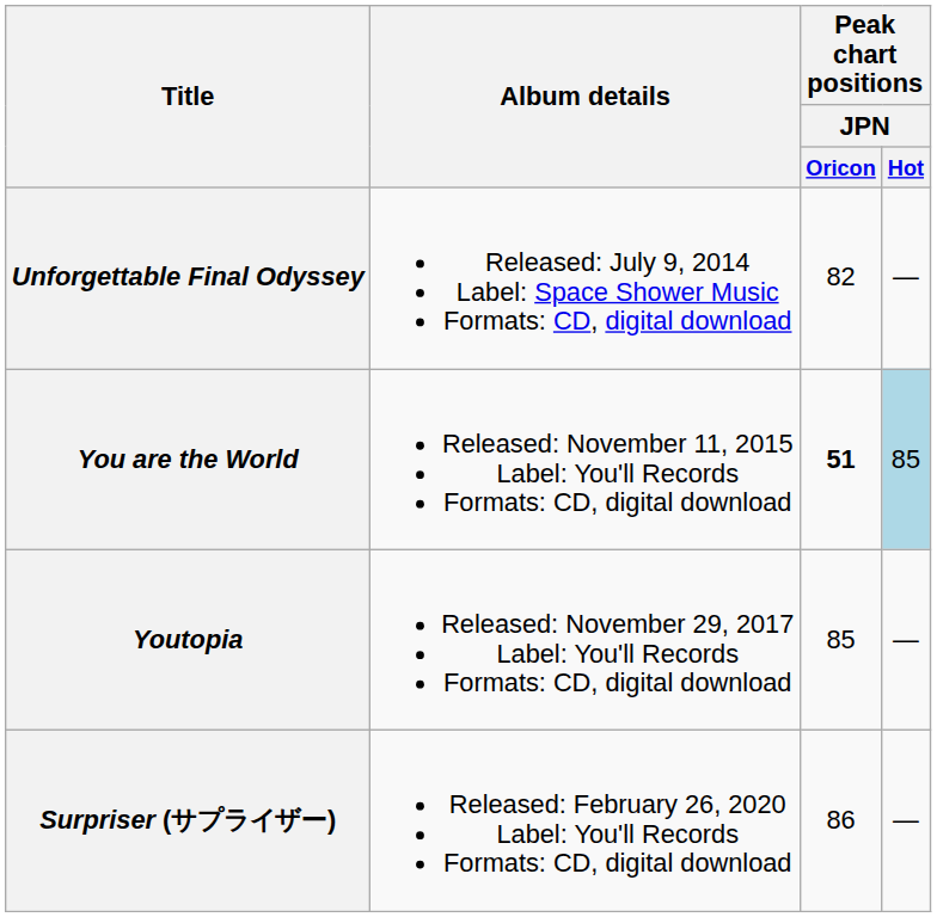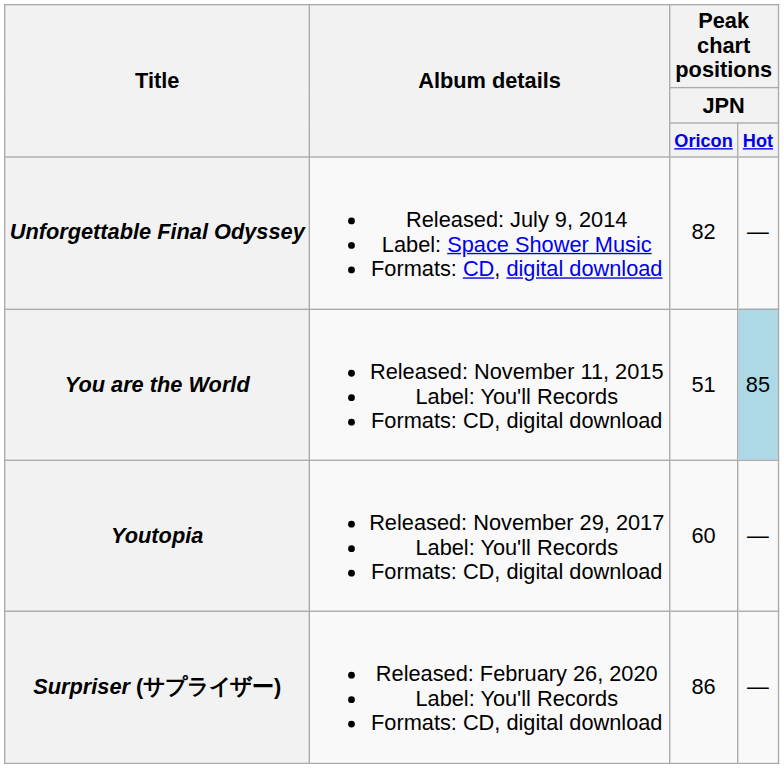You are the World | Peak chart positions / JPN / Oricon: bold -> normal
Youtopia | Peak chart positions / JPN / Oricon: 85 -> 60
